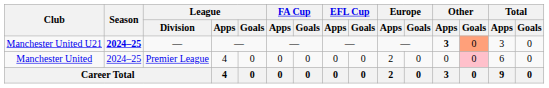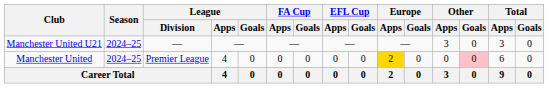Manchester United U21 | Season: bold -> normal
Manchester United U21 | Other / Apps: bold -> normal
Manchester United U21 | Other / Goals: lightsalmon background -> no background
Manchester United | Europe / Apps: no background -> gold background
